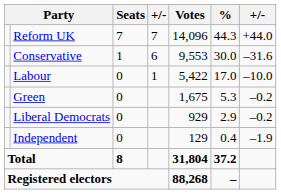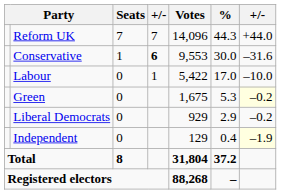Conservative | column 4: normal -> bold
Green | column 7: no background -> lightyellow background
Independent | column 7: no background -> lightyellow background
